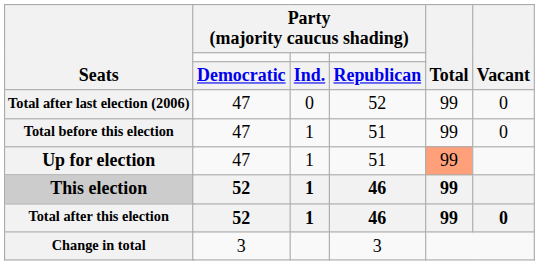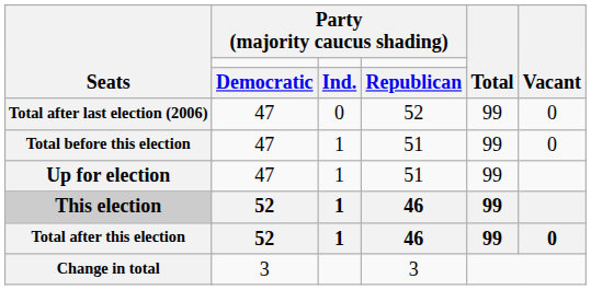Up for election | Total: lightsalmon background -> no background
